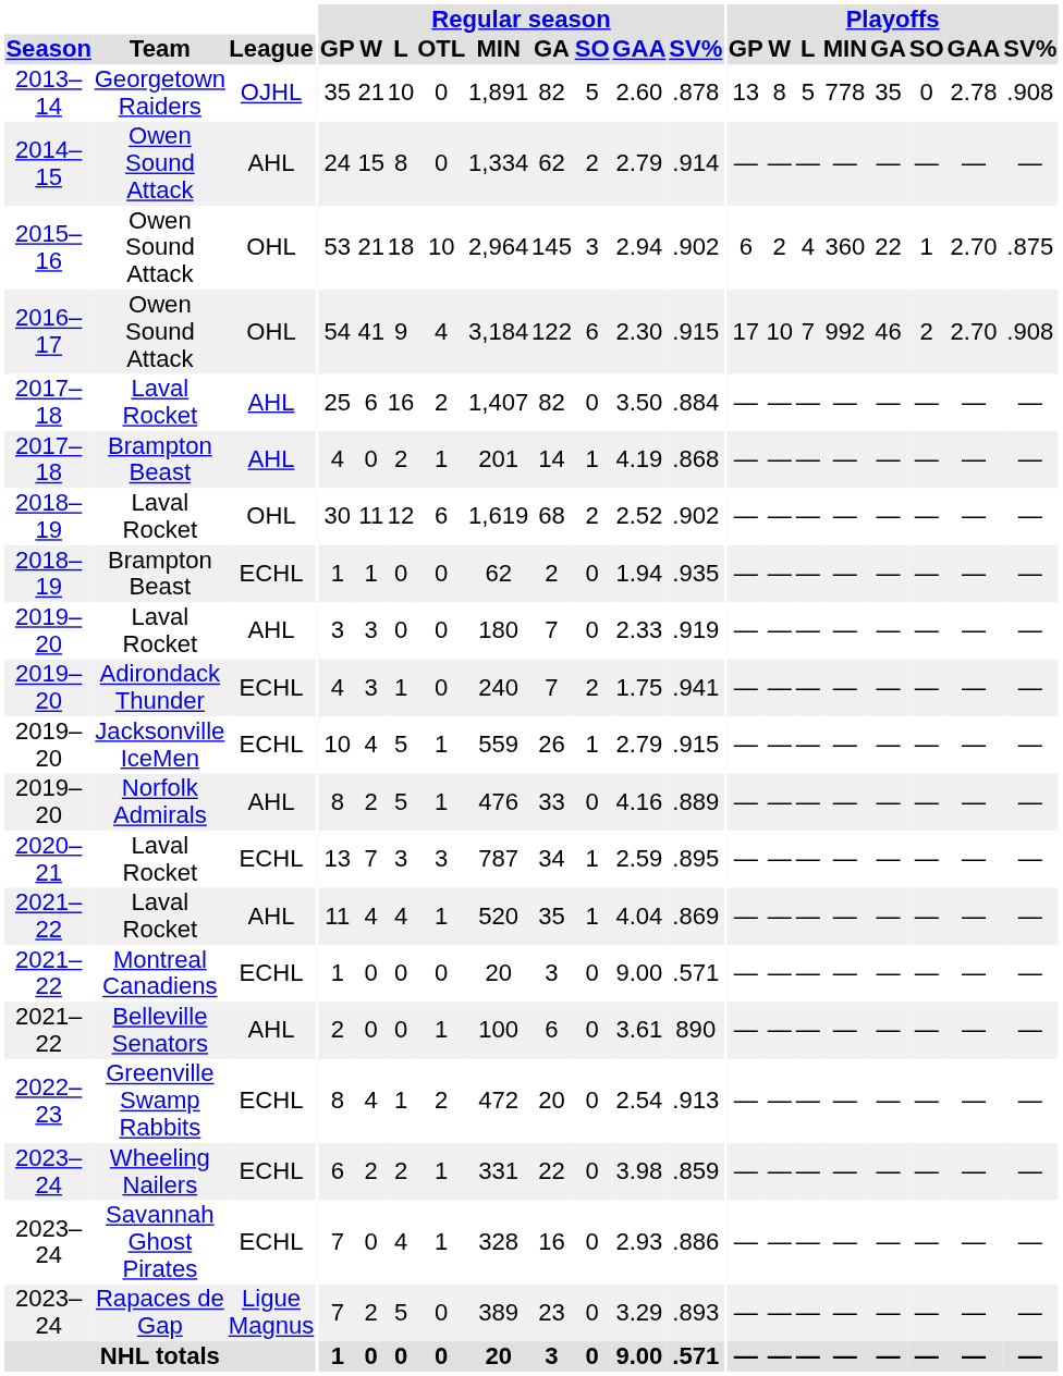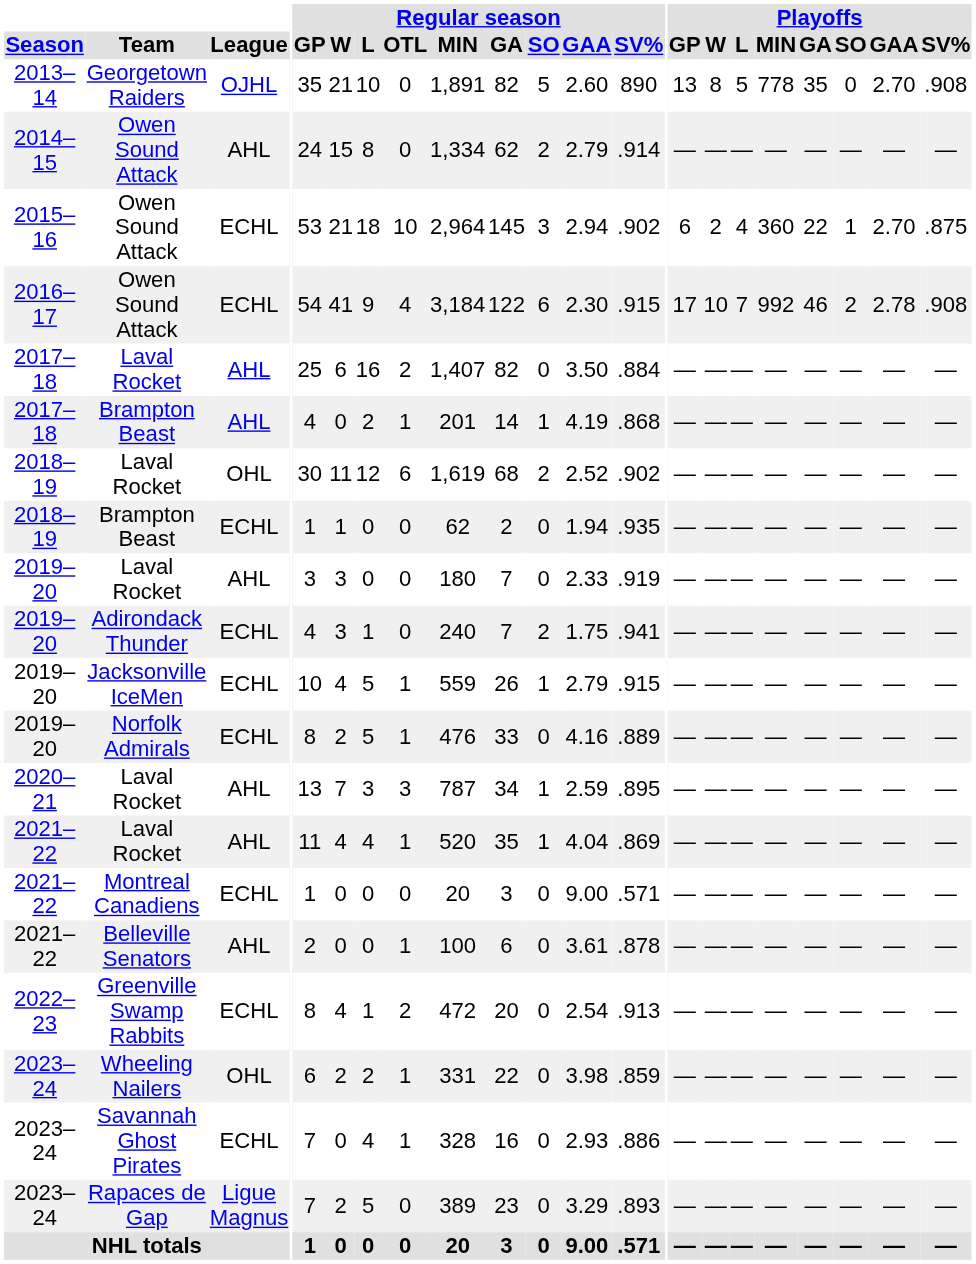Georgetown Raiders | Regular season / SV%: .878 -> 890
Georgetown Raiders | Playoffs / GAA: 2.78 -> 2.70
2015–16 / Owen Sound Attack | League: OHL -> ECHL
2016–17 / Owen Sound Attack | League: OHL -> ECHL
2016–17 / Owen Sound Attack | Playoffs / GAA: 2.70 -> 2.78
Norfolk Admirals | League: AHL -> ECHL
2020–21 / Laval Rocket | League: ECHL -> AHL
Belleville Senators | Regular season / SV%: 890 -> .878
Wheeling Nailers | League: ECHL -> OHL
